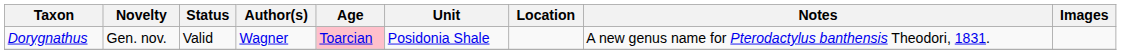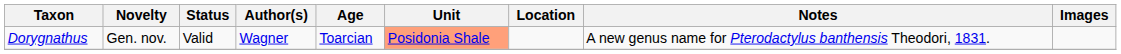Dorygnathus | Age: pink background -> no background
Dorygnathus | Unit: no background -> lightsalmon background
